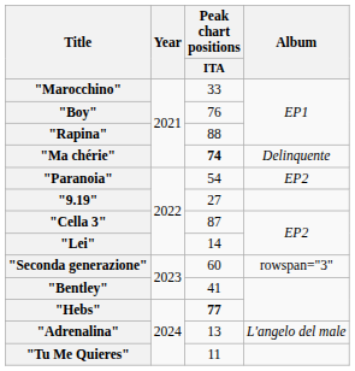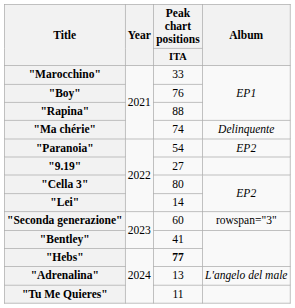"Ma chérie" | Peak chart positions / ITA: bold -> normal
"Cella 3" | Peak chart positions / ITA: 87 -> 80
